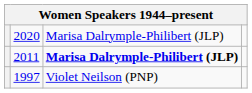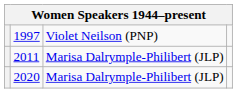rows swapped: 1997 <-> 2020
2011 | column 3: bold -> normal
